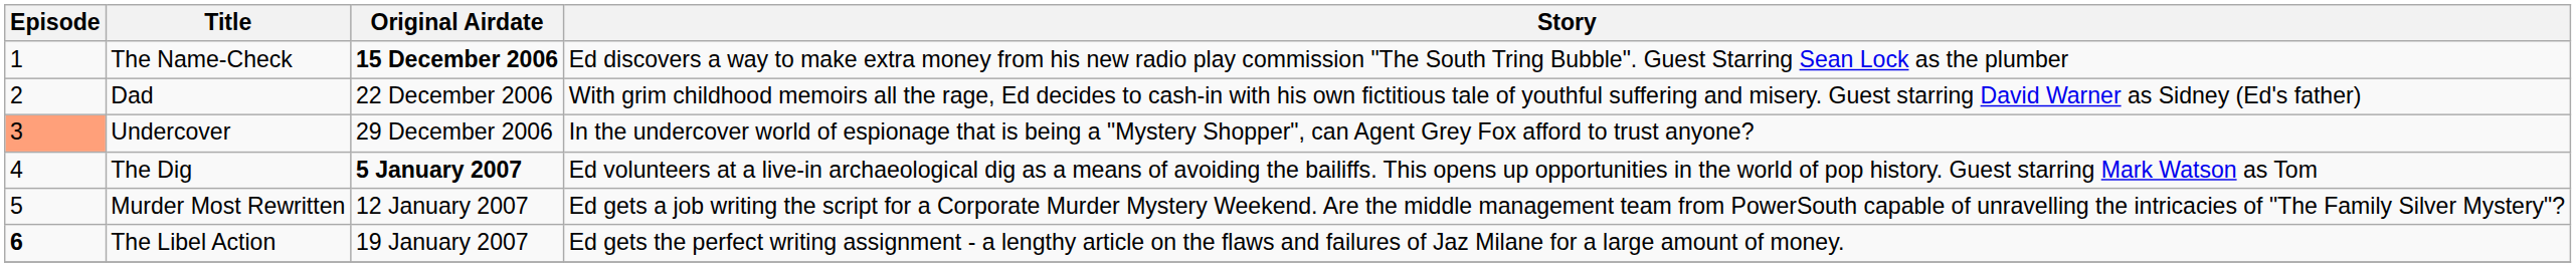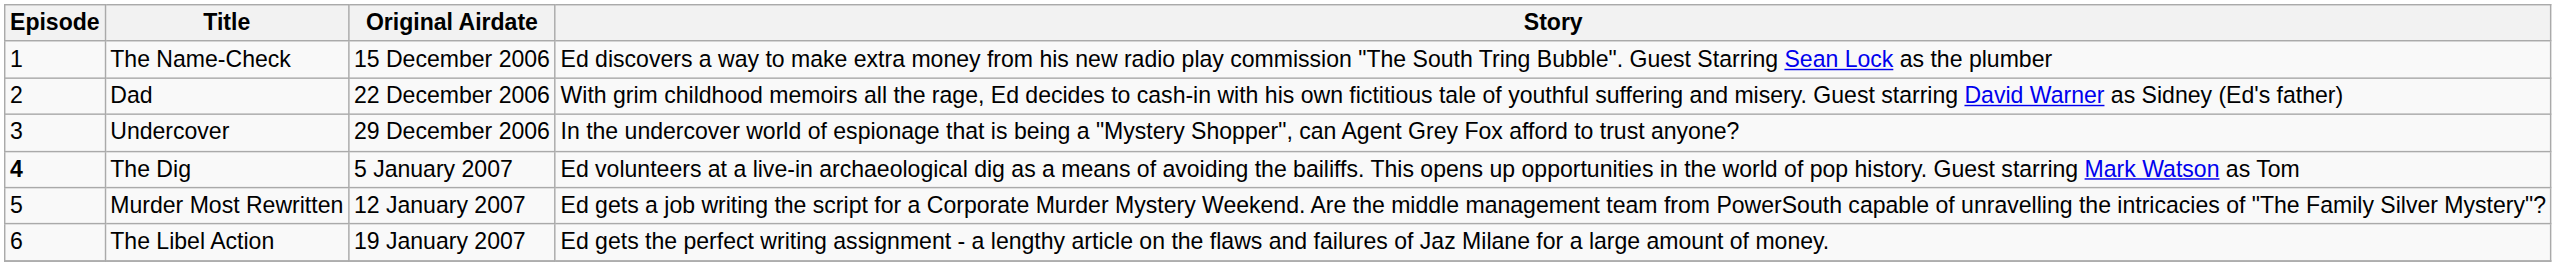The Name-Check | Original Airdate: bold -> normal
Undercover | Episode: lightsalmon background -> no background
The Dig | Episode: normal -> bold
The Dig | Original Airdate: bold -> normal
The Libel Action | Episode: bold -> normal
